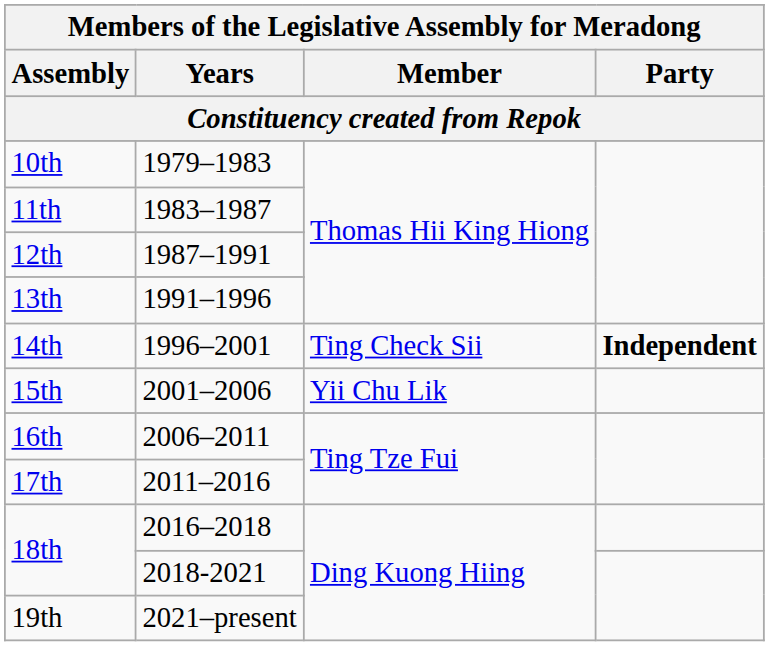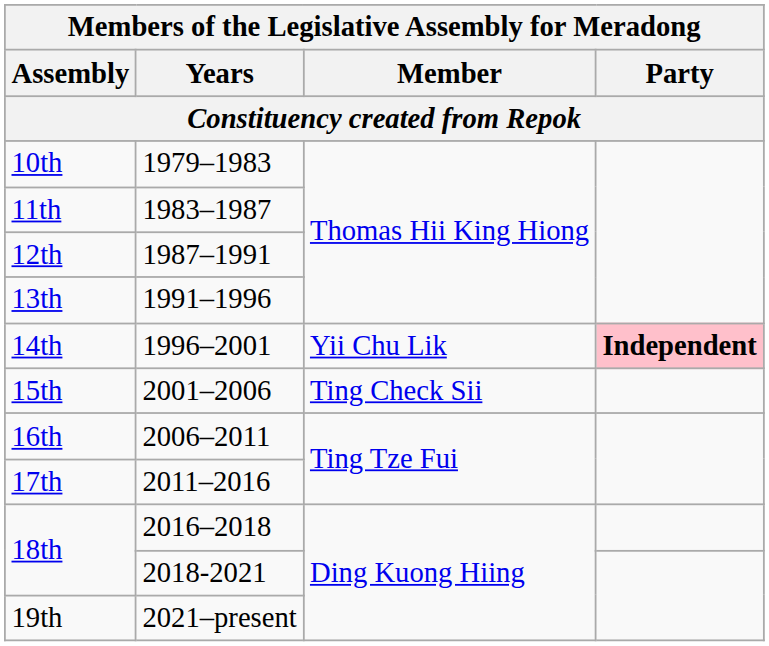14th | Member: Ting Check Sii -> Yii Chu Lik
14th | Party: no background -> pink background
15th | Member: Yii Chu Lik -> Ting Check Sii
